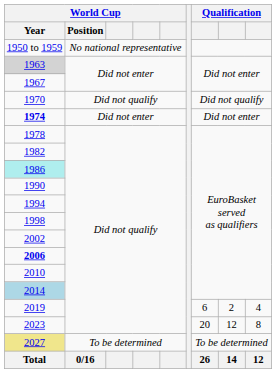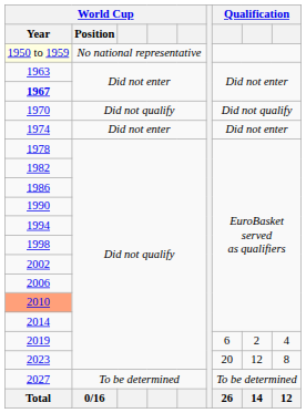1950 to 1959 | World Cup / Year: no background -> lightyellow background
1963 | World Cup / Year: lightgrey background -> no background
1967 | World Cup / Year: normal -> bold
1974 | World Cup / Year: bold -> normal
1986 | World Cup / Year: paleturquoise background -> no background
2006 | World Cup / Year: bold -> normal
2010 | World Cup / Year: no background -> lightsalmon background
2014 | World Cup / Year: lightblue background -> no background
2027 | World Cup / Year: khaki background -> no background
